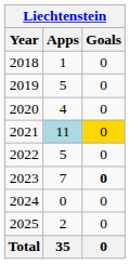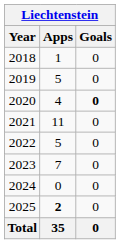2020 | Goals: normal -> bold
2021 | Apps: lightblue background -> no background
2021 | Goals: gold background -> no background
2023 | Goals: bold -> normal
2025 | Apps: normal -> bold
